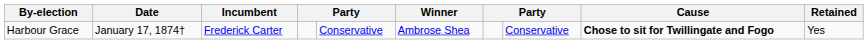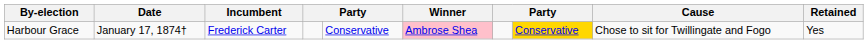Harbour Grace | Winner: no background -> pink background
Harbour Grace | column 8: no background -> gold background
Harbour Grace | Cause: bold -> normal
